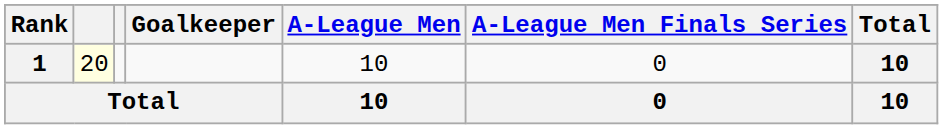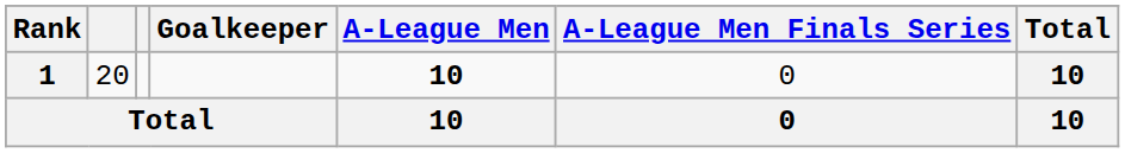1 | column 2: lightyellow background -> no background
1 | A-League Men: normal -> bold
